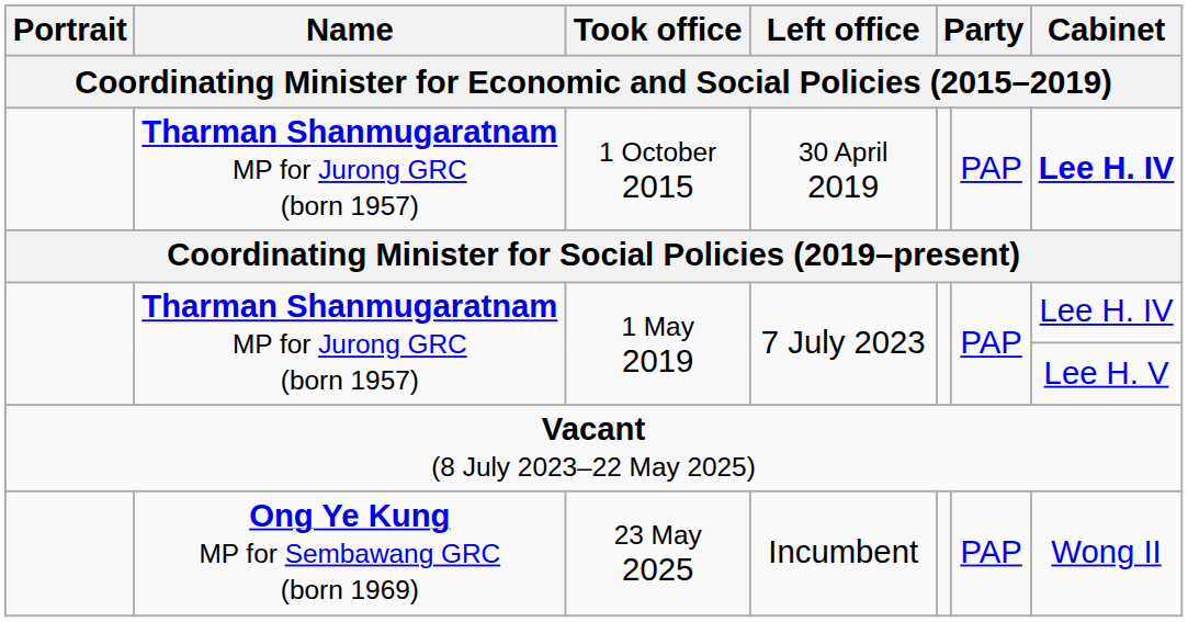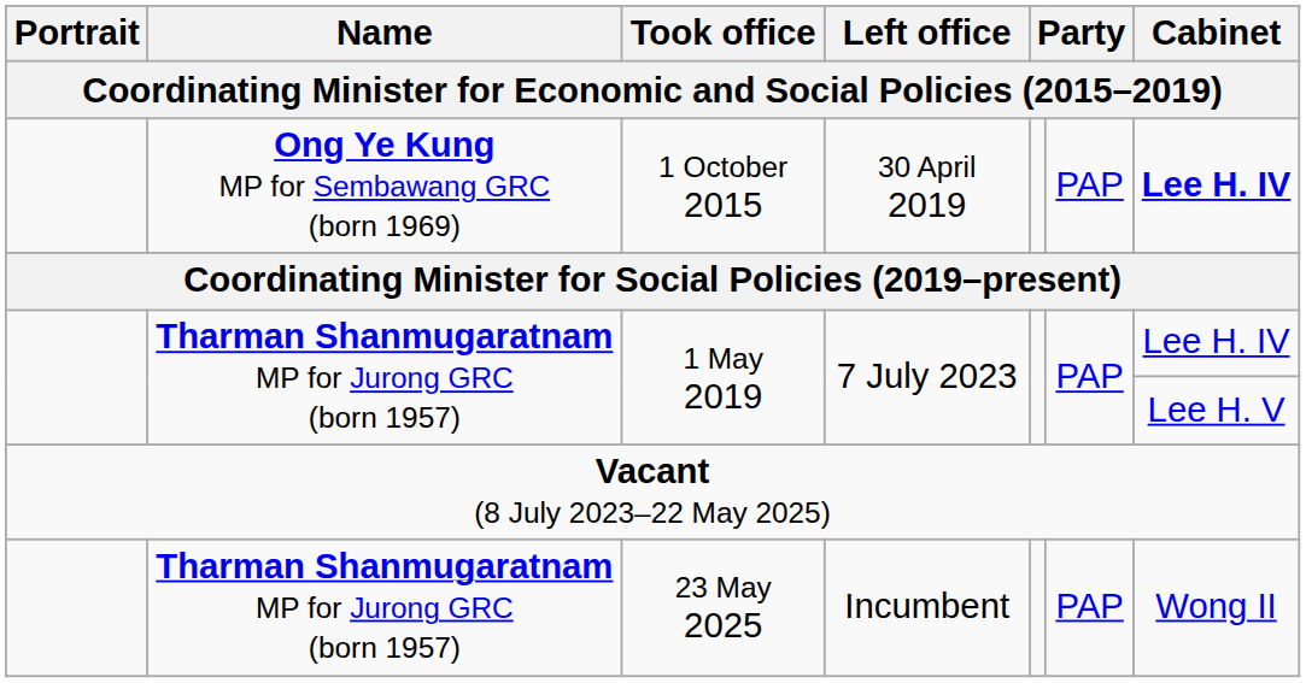1 October 2015 | Name: Tharman Shanmugaratnam MP for Jurong GRC (born 1957) -> Ong Ye Kung MP for Sembawang GRC (born 1969)
23 May 2025 | Name: Ong Ye Kung MP for Sembawang GRC (born 1969) -> Tharman Shanmugaratnam MP for Jurong GRC (born 1957)
